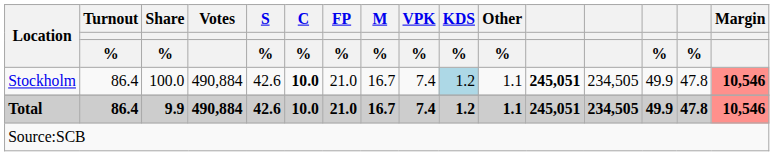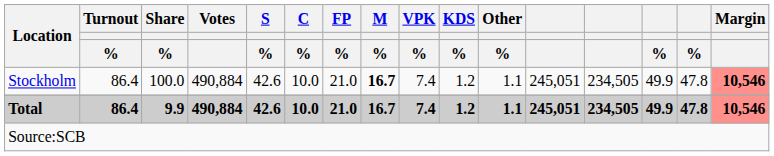Stockholm | C / %: bold -> normal
Stockholm | M / %: normal -> bold
Stockholm | KDS / %: lightblue background -> no background
Stockholm | column 12: bold -> normal
